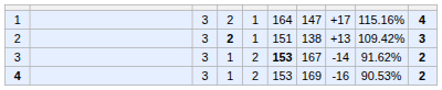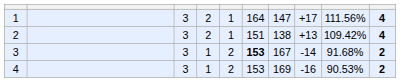row 2 | column 9: 115.16% -> 111.56%
row 3 | column 4: bold -> normal
row 3 | column 10: 3 -> 4
row 4 | column 9: 91.62% -> 91.68%
row 5 | column 1: bold -> normal
